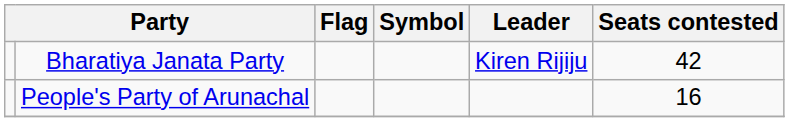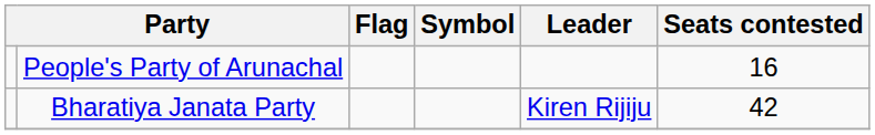rows swapped: Bharatiya Janata Party <-> People's Party of Arunachal
